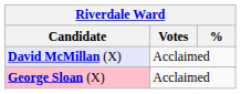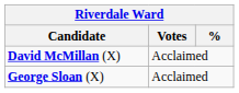David McMillan (X) | Candidate: lavender background -> no background
George Sloan (X) | Candidate: pink background -> no background
